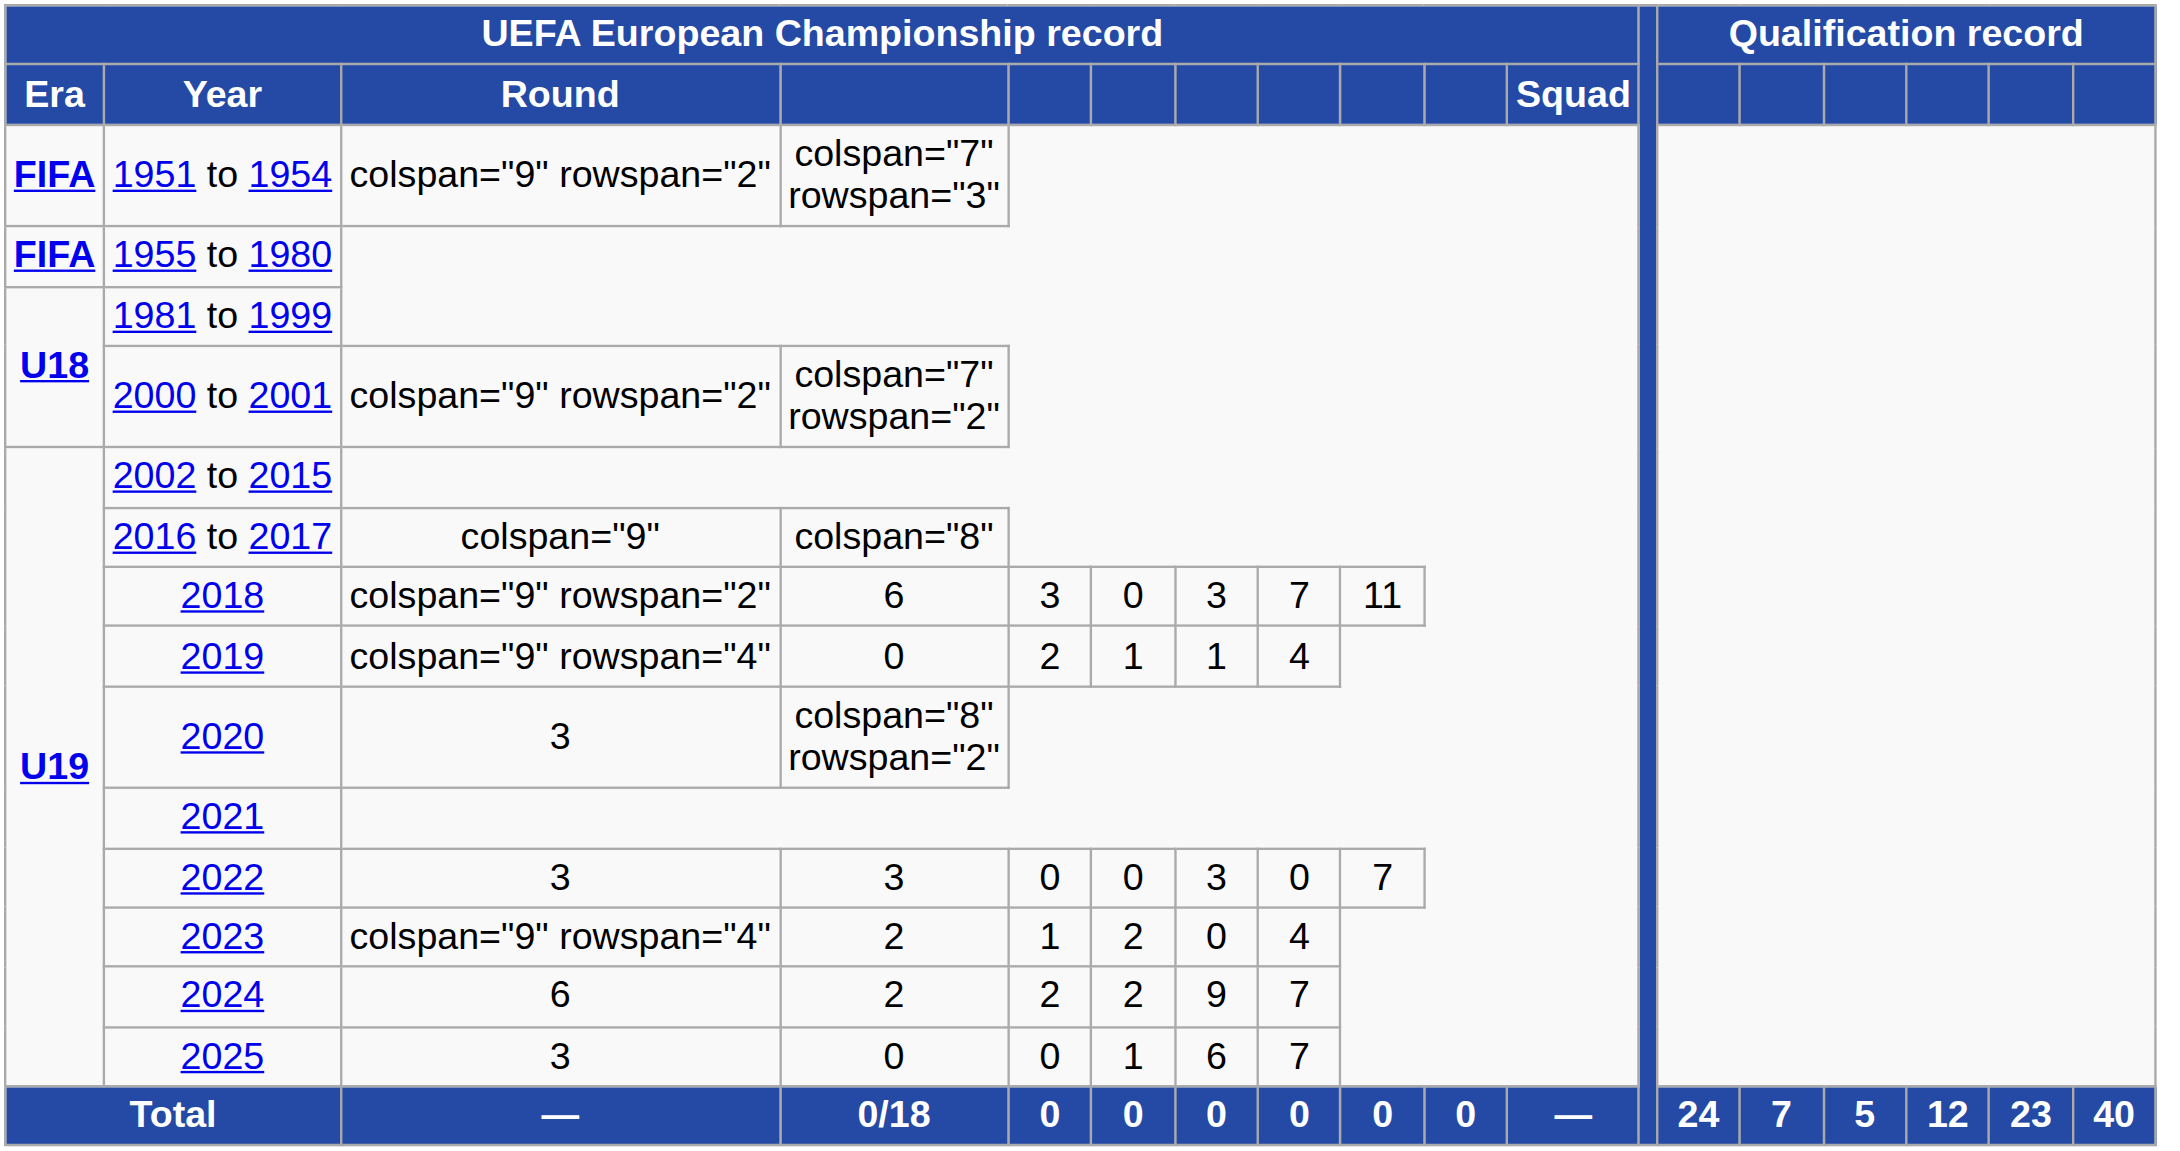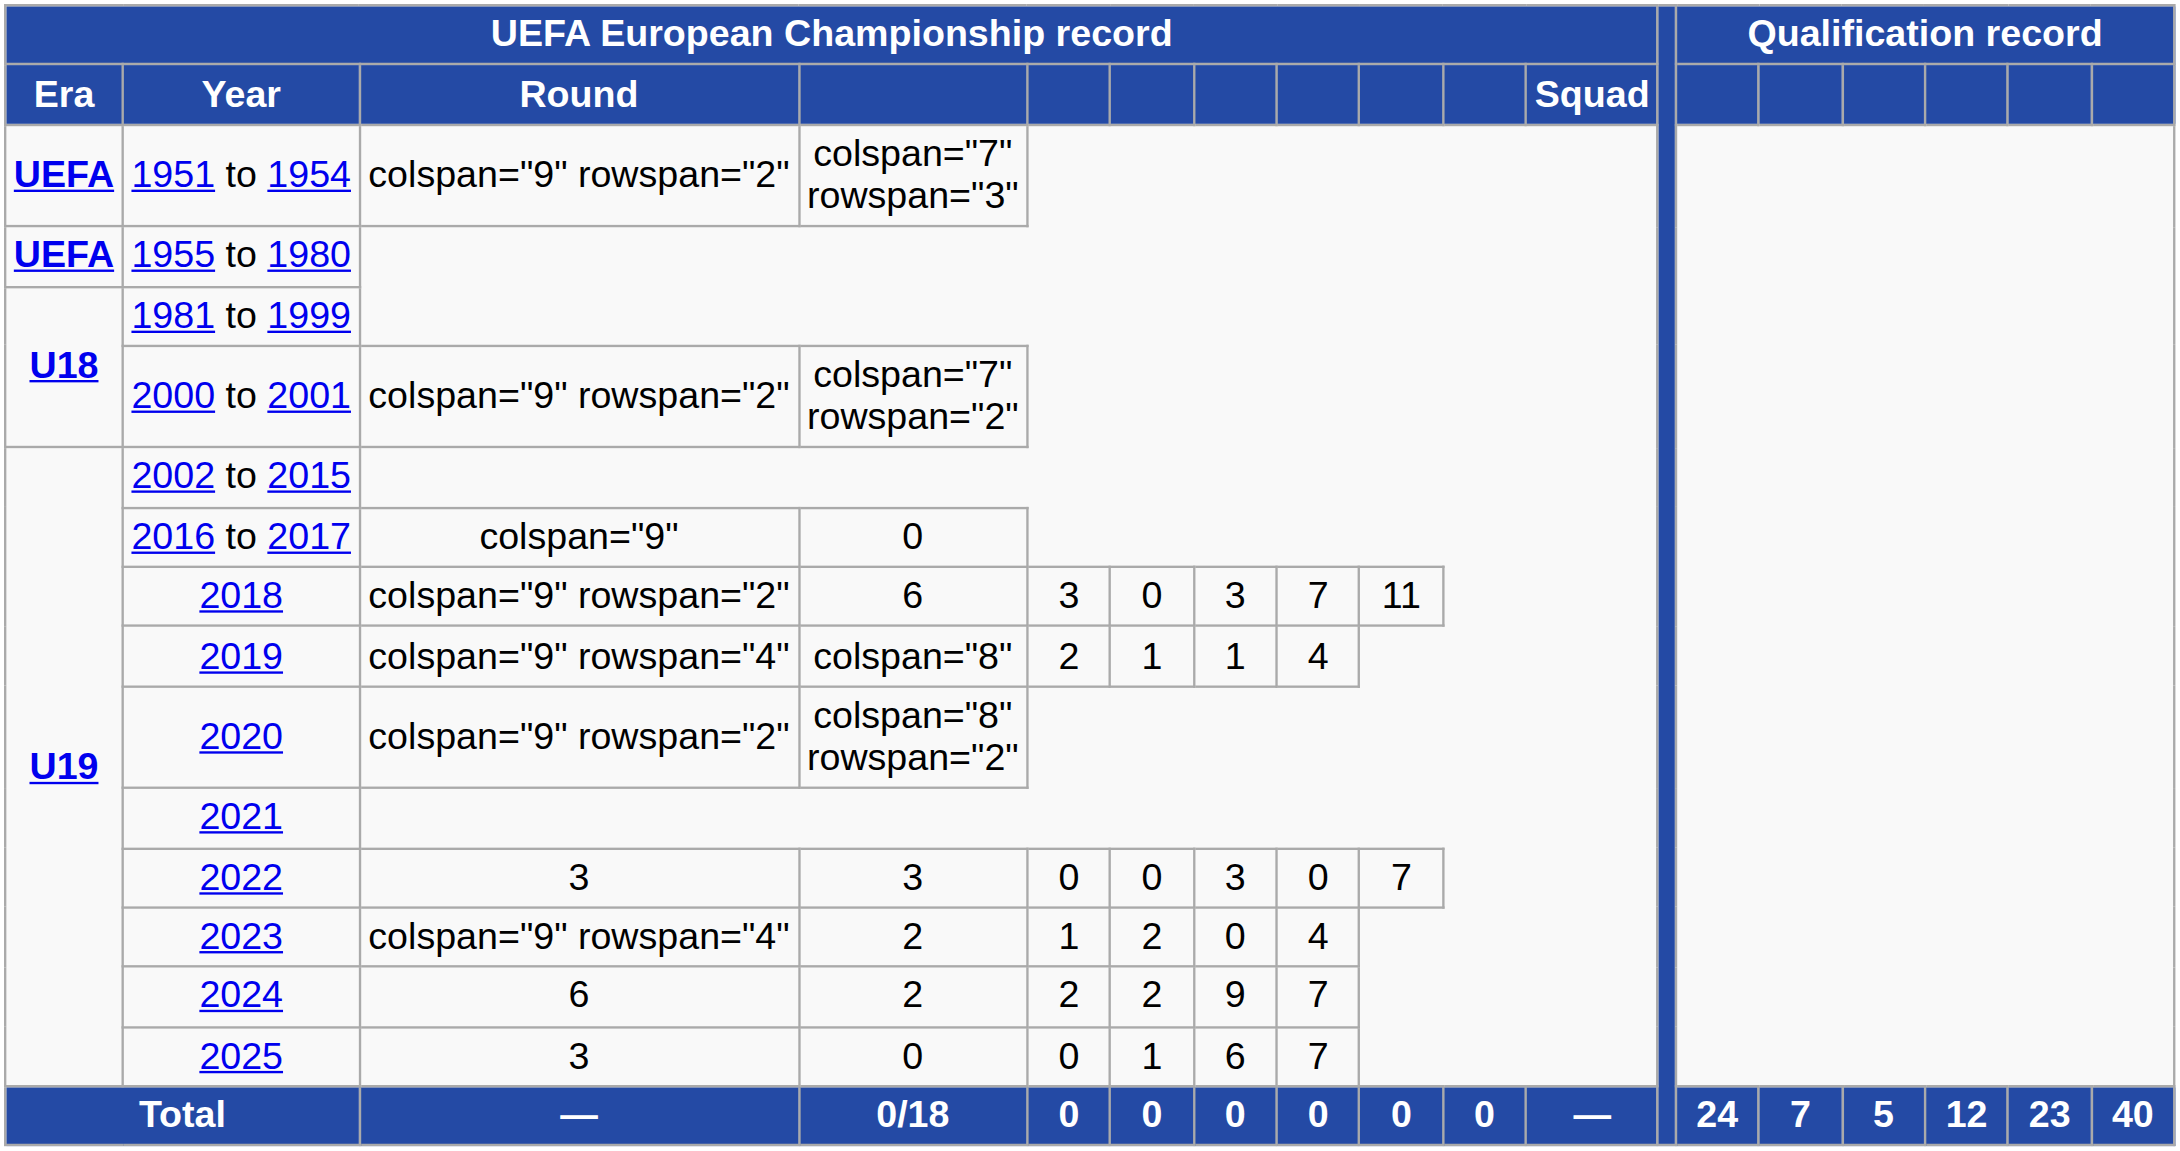1951 to 1954 | UEFA European Championship record / Era: FIFA -> UEFA
1955 to 1980 | UEFA European Championship record / Era: FIFA -> UEFA
2016 to 2017 | column 4: colspan="8" -> 0
2019 | column 4: 0 -> colspan="8"
2020 | UEFA European Championship record / Round: 3 -> colspan="9" rowspan="2"
